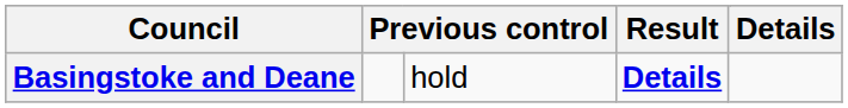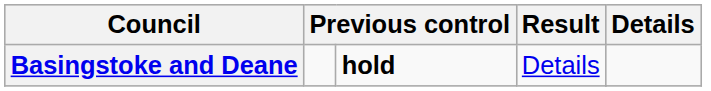Basingstoke and Deane | column 3: normal -> bold
Basingstoke and Deane | column 4: bold -> normal
